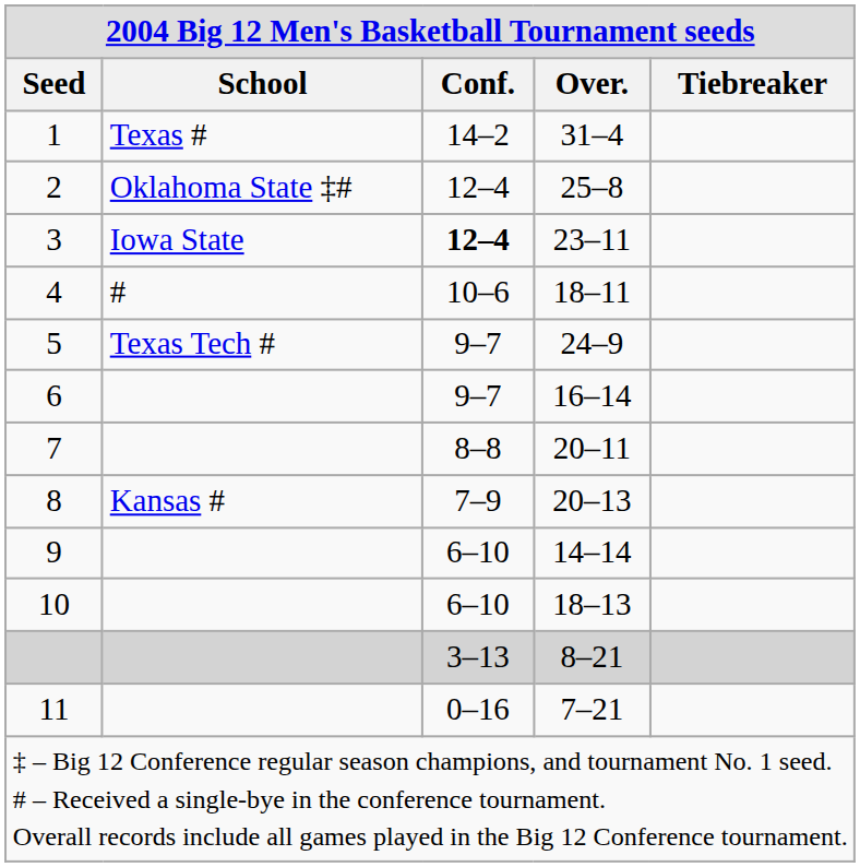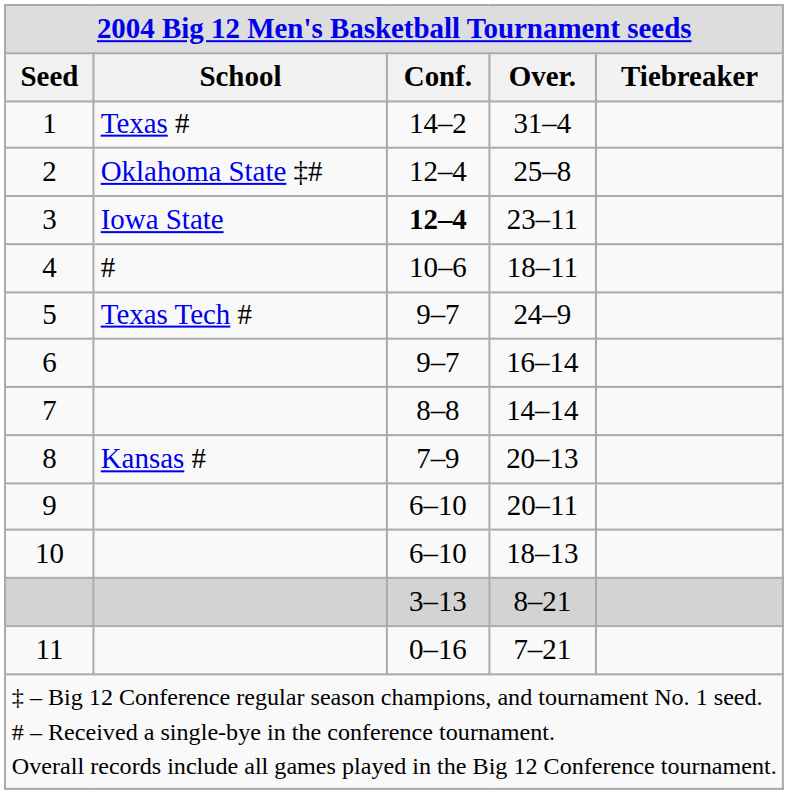7 | Over.: 20–11 -> 14–14
9 | Over.: 14–14 -> 20–11
